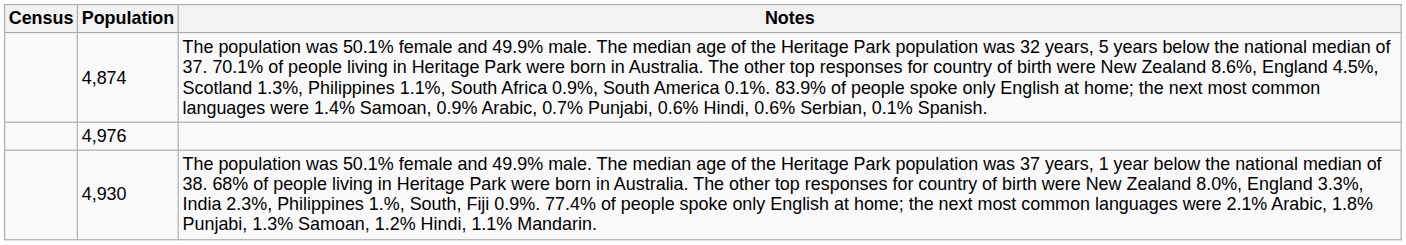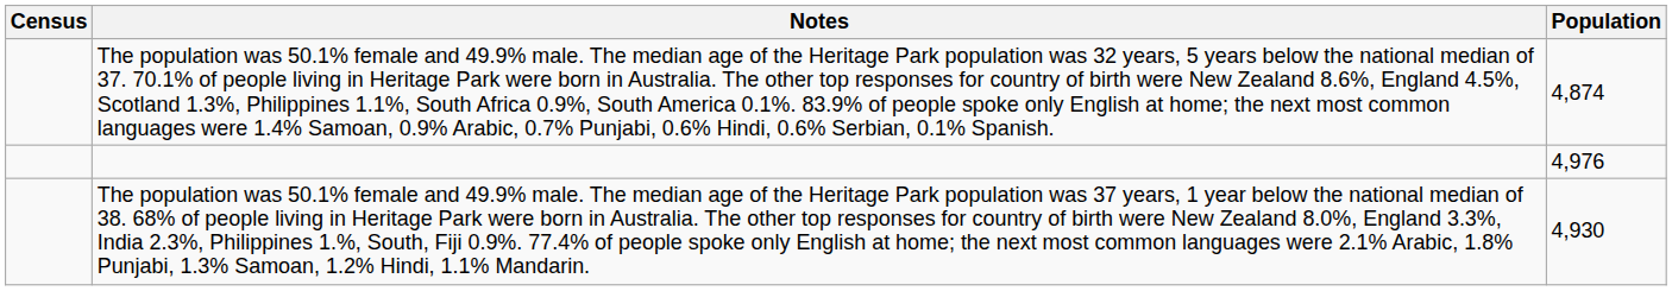columns swapped: Population <-> Notes
